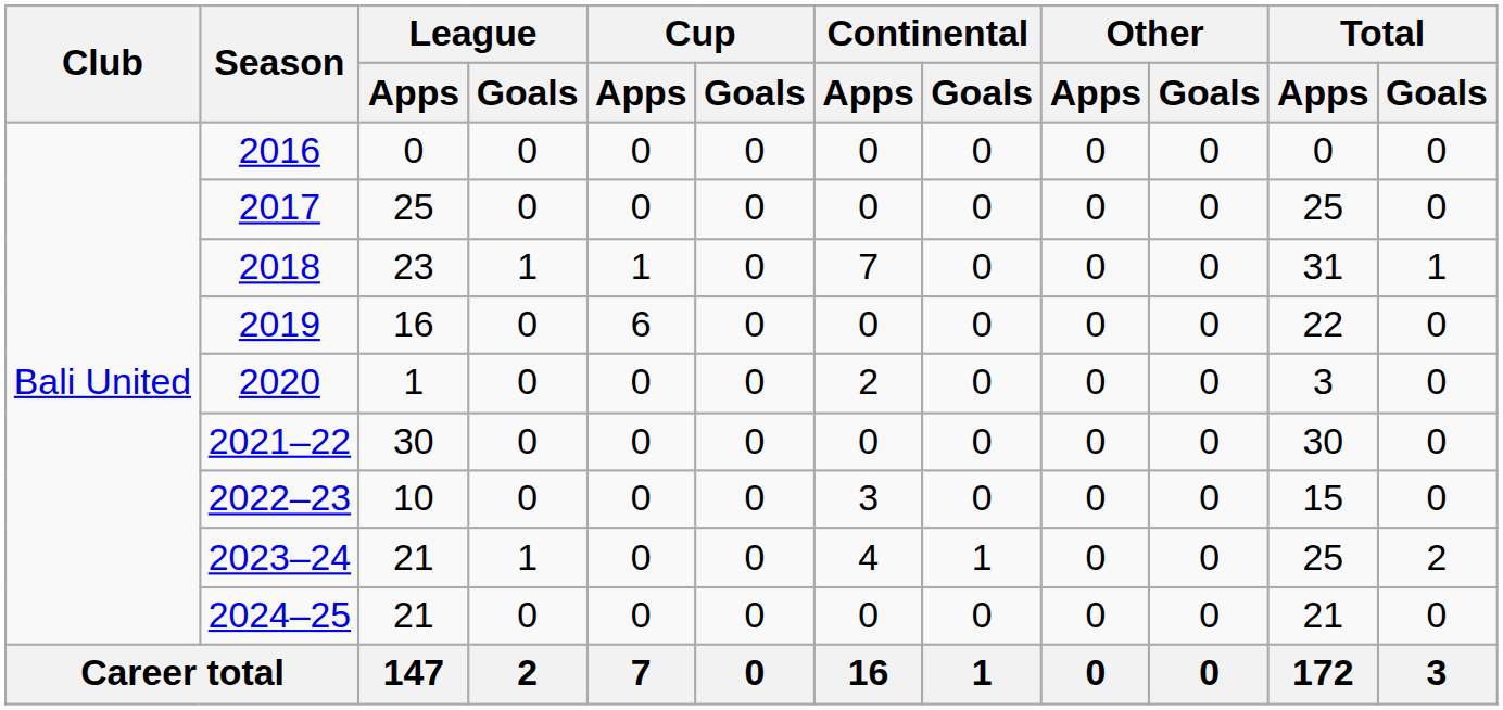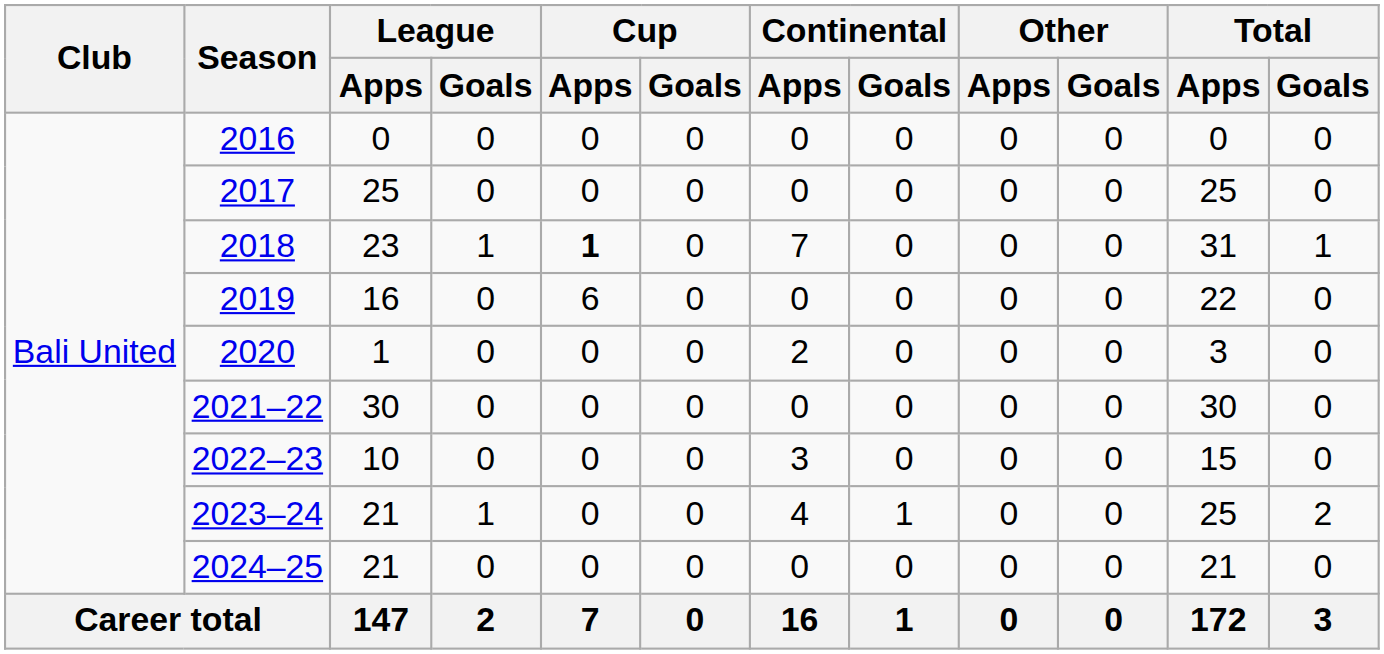2018 | Cup / Apps: normal -> bold
